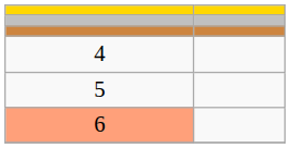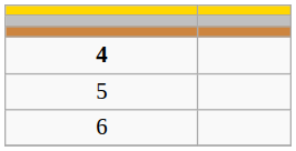row 4 | column 1: normal -> bold
row 6 | column 1: lightsalmon background -> no background
